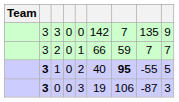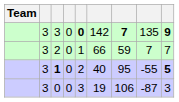row 2 | column 5: normal -> bold
row 2 | column 7: normal -> bold
row 2 | column 9: normal -> bold
row 4 | column 2: bold -> normal
row 4 | column 3: normal -> bold
row 4 | column 7: bold -> normal
row 4 | column 9: normal -> bold
row 5 | column 2: bold -> normal
